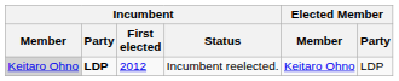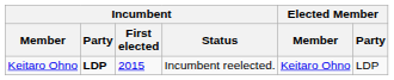row 3 | Incumbent / Member: lightgrey background -> no background
row 3 | Incumbent / First elected: 2012 -> 2015
